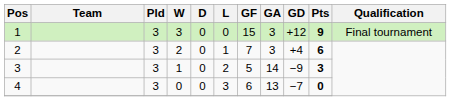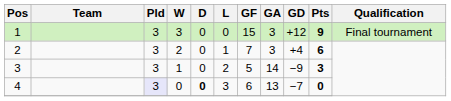4 | Pld: no background -> lavender background
4 | D: normal -> bold
